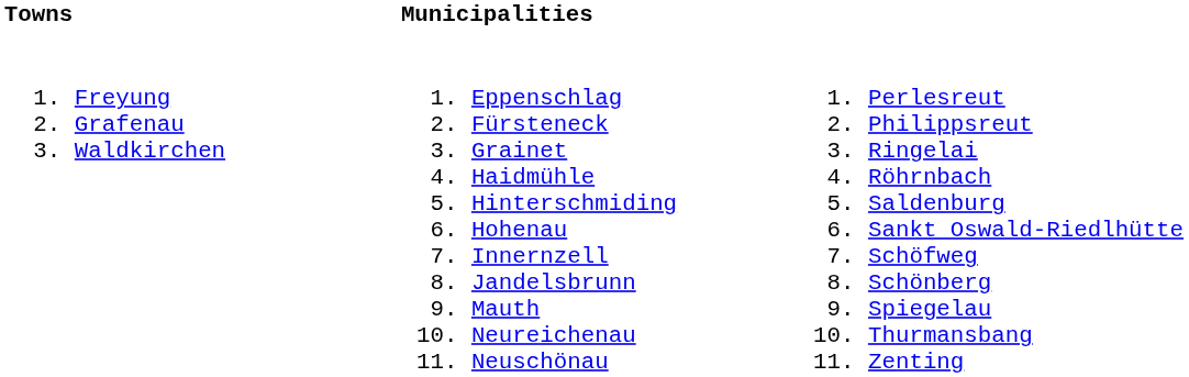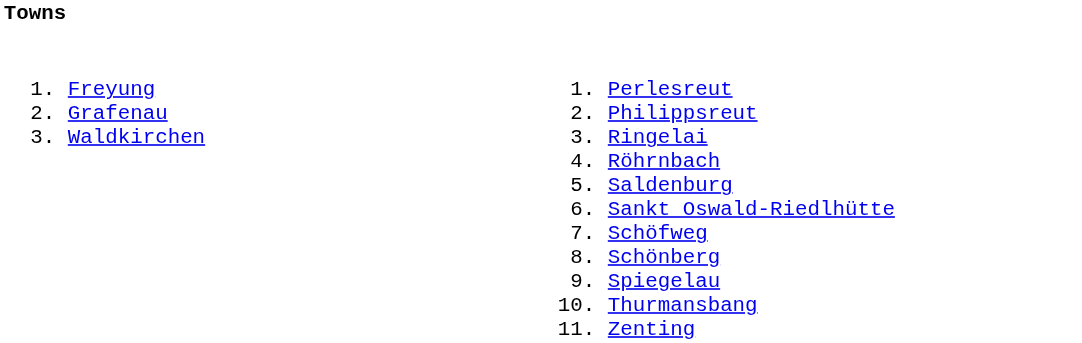- column: Municipalities | Eppenschlag Fürsteneck Grainet Haidmühle Hinterschmiding Hohenau Innernzell Jandelsbrunn Mauth Neureichenau Neuschönau
